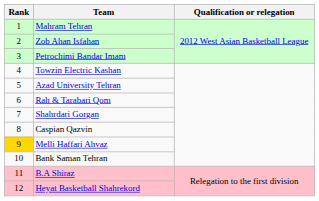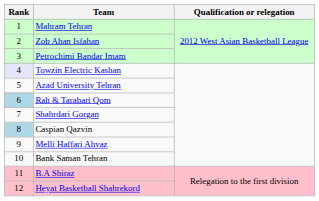Towzin Electric Kashan | Rank: no background -> lavender background
Rah & Tarabari Qom | Rank: no background -> lightblue background
Caspian Qazvin | Rank: no background -> lightblue background
Melli Haffari Ahvaz | Rank: gold background -> no background
